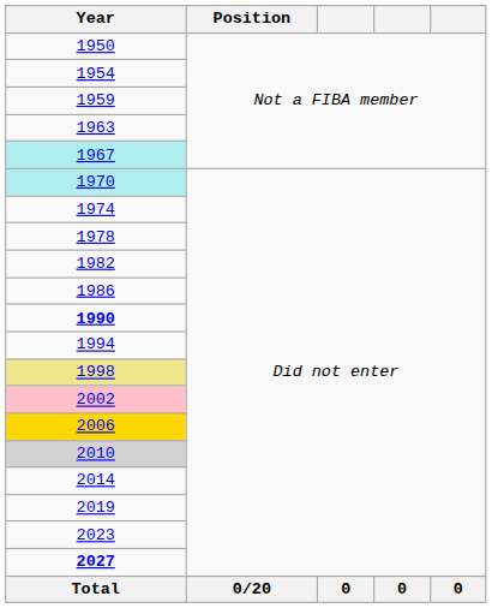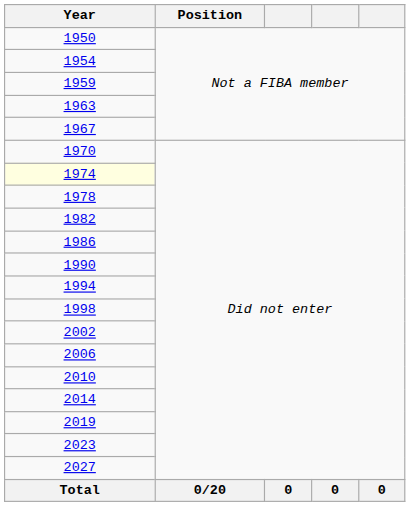1967 | Year: paleturquoise background -> no background
1970 | Year: paleturquoise background -> no background
1974 | Year: no background -> lightyellow background
1990 | Year: bold -> normal
1998 | Year: khaki background -> no background
2002 | Year: pink background -> no background
2006 | Year: gold background -> no background
2010 | Year: lightgrey background -> no background
2027 | Year: bold -> normal
